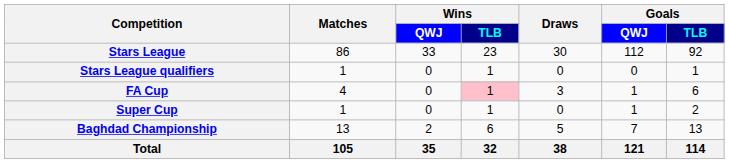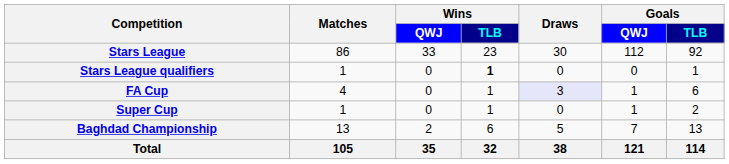Stars League qualifiers | Wins / TLB: normal -> bold
FA Cup | Wins / TLB: pink background -> no background
FA Cup | Draws: no background -> lavender background
